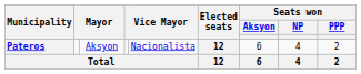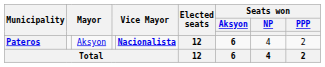Pateros | column 5: normal -> bold
Pateros | Seats won / Aksyon: normal -> bold
